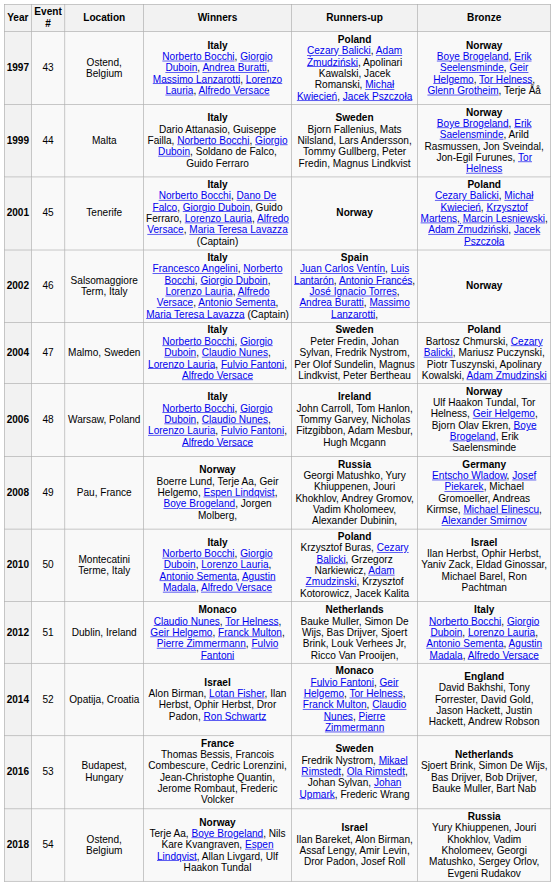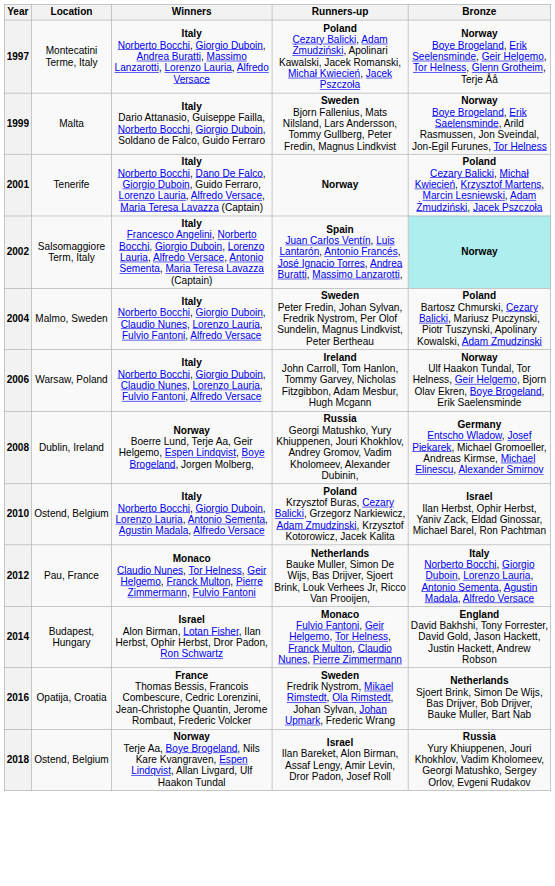- column: Event # | 43 | 44 | 45 | 46 | 47 | 48 | 49 | 50 | 51 | 52 | 53 | 54
1997 | Location: Ostend, Belgium -> Montecatini Terme, Italy
2002 | Bronze: no background -> paleturquoise background
2008 | Location: Pau, France -> Dublin, Ireland
2010 | Location: Montecatini Terme, Italy -> Ostend, Belgium
2012 | Location: Dublin, Ireland -> Pau, France
2014 | Location: Opatija, Croatia -> Budapest, Hungary
2016 | Location: Budapest, Hungary -> Opatija, Croatia
